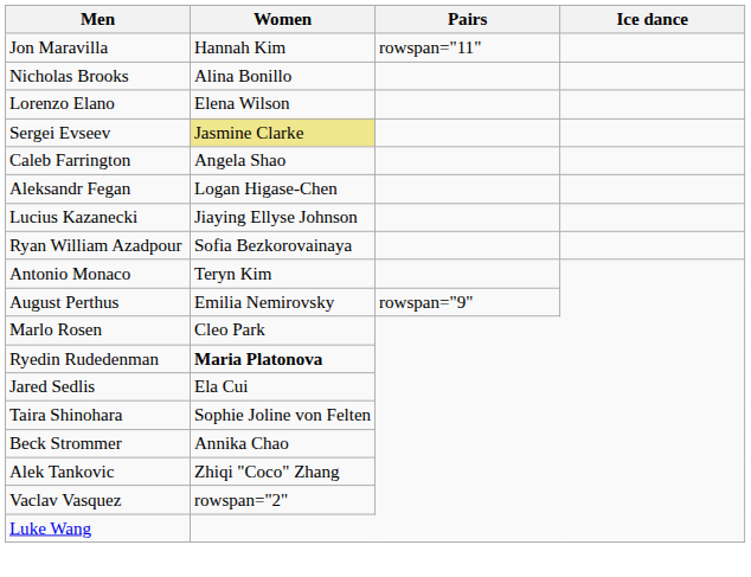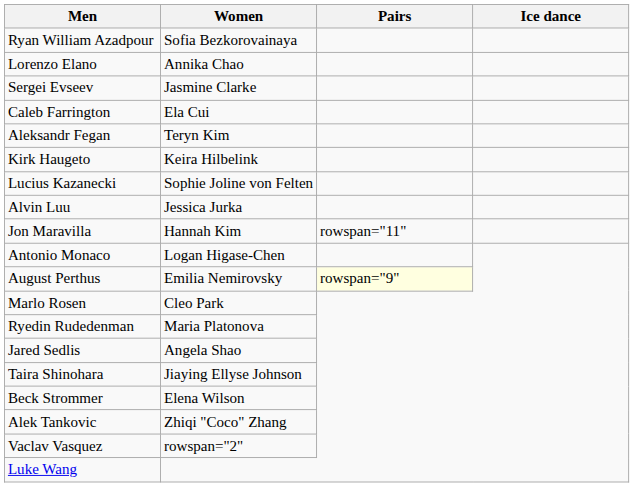rows swapped: Ryan William Azadpour <-> Jon Maravilla
- row: Nicholas Brooks | Alina Bonillo
Lorenzo Elano | Women: Elena Wilson -> Annika Chao
Sergei Evseev | Women: khaki background -> no background
Caleb Farrington | Women: Angela Shao -> Ela Cui
Aleksandr Fegan | Women: Logan Higase-Chen -> Teryn Kim
+ row: Kirk Haugeto | Keira Hilbelink
Lucius Kazanecki | Women: Jiaying Ellyse Johnson -> Sophie Joline von Felten
+ row: Alvin Luu | Jessica Jurka
Antonio Monaco | Women: Teryn Kim -> Logan Higase-Chen
August Perthus | Pairs: no background -> lightyellow background
Ryedin Rudedenman | Women: bold -> normal
Jared Sedlis | Women: Ela Cui -> Angela Shao
Taira Shinohara | Women: Sophie Joline von Felten -> Jiaying Ellyse Johnson
Beck Strommer | Women: Annika Chao -> Elena Wilson
